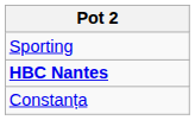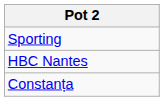row 3 | column 1: bold -> normal
